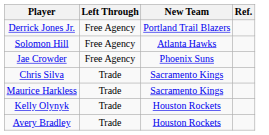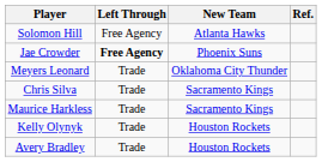- row: Derrick Jones Jr. | Free Agency | Portland Trail Blazers
Jae Crowder | Left Through: normal -> bold
+ row: Meyers Leonard | Trade | Oklahoma City Thunder
